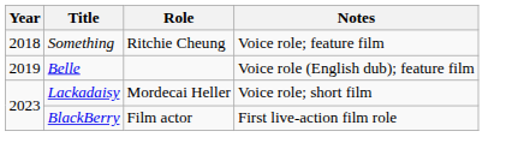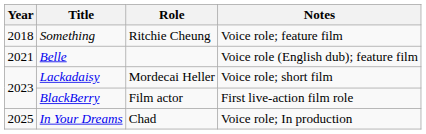Belle | Year: 2019 -> 2021
+ row: 2025 | In Your Dreams | Chad | Voice role; In production
